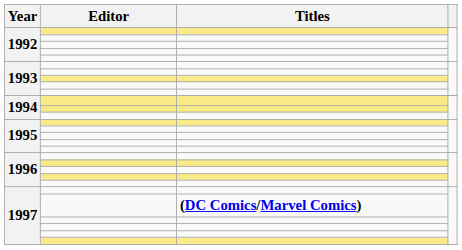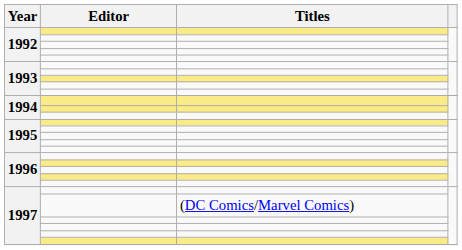1997 / (DC Comics/Marvel Comics) | Titles: bold -> normal
